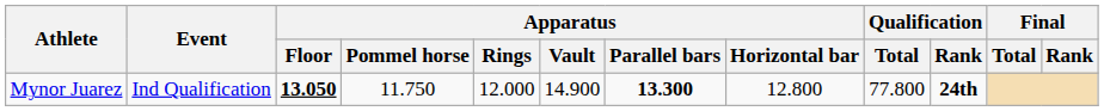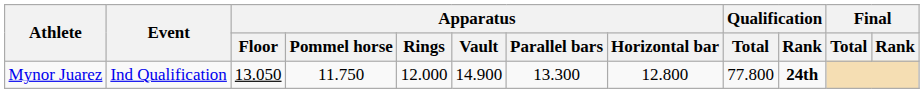Mynor Juarez | Apparatus / Floor: bold -> normal
Mynor Juarez | Apparatus / Parallel bars: bold -> normal
